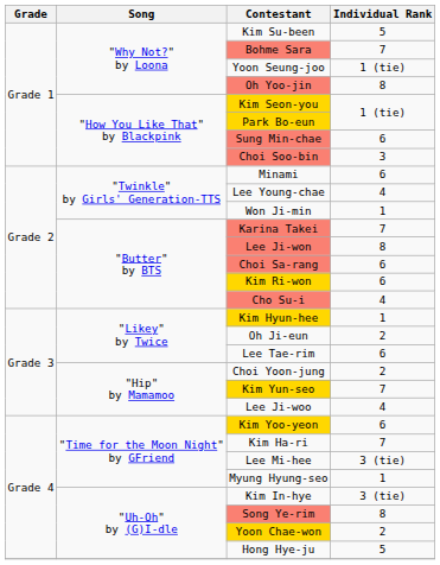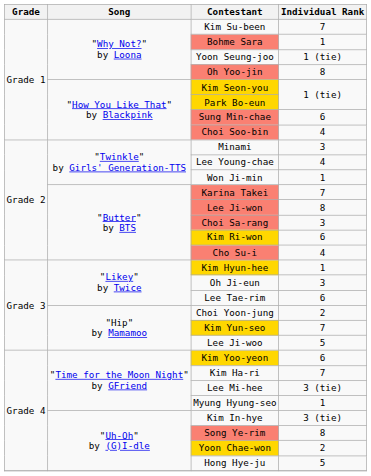Kim Su-been | Individual Rank: 5 -> 7
Bohme Sara | Individual Rank: 7 -> 1
Choi Soo-bin | Individual Rank: 3 -> 4
Minami | Individual Rank: 6 -> 3
Choi Sa-rang | Individual Rank: 6 -> 3
Oh Ji-eun | Individual Rank: 2 -> 3
Lee Ji-woo | Individual Rank: 4 -> 5
